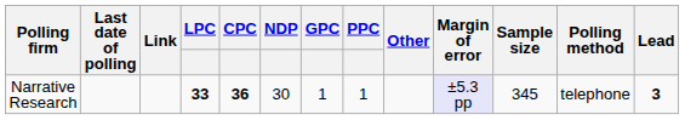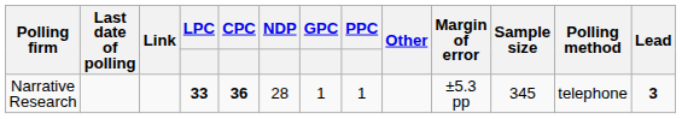Narrative Research | NDP: 30 -> 28
Narrative Research | Margin of error: lavender background -> no background
